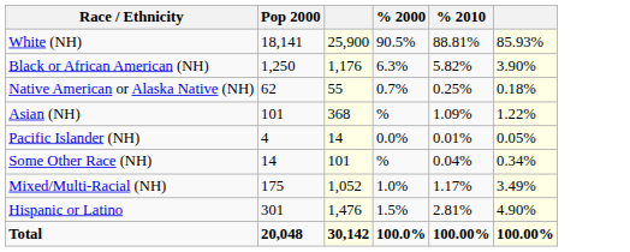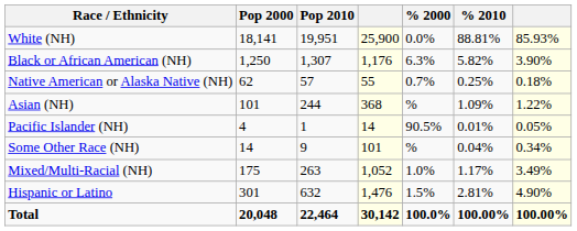+ column: Pop 2010 | 19,951 | 1,307 | 57 | 244 | 1 | 9 | 263 | 632 | 22,464
White (NH) | % 2000: 90.5% -> 0.0%
Pacific Islander (NH) | % 2000: 0.0% -> 90.5%
